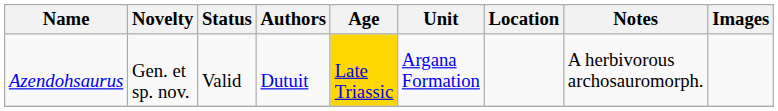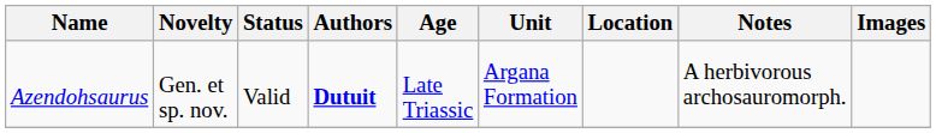Azendohsaurus | Authors: normal -> bold
Azendohsaurus | Age: gold background -> no background
